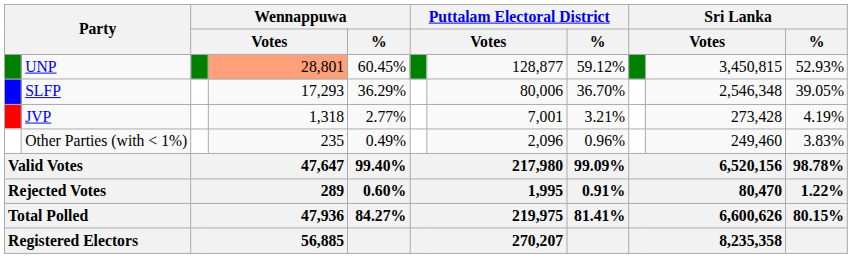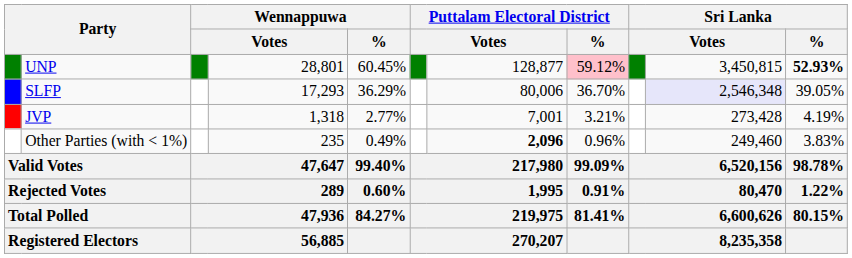UNP | column 4: lightsalmon background -> no background
UNP | Puttalam Electoral District / %: no background -> pink background
UNP | Sri Lanka / %: normal -> bold
SLFP | column 10: no background -> lavender background
Other Parties (with < 1%) | column 7: normal -> bold
